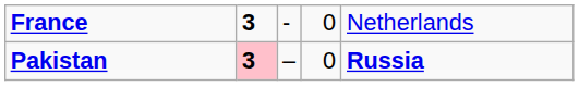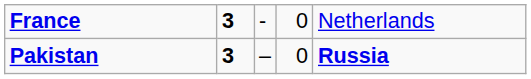Pakistan | column 2: pink background -> no background
